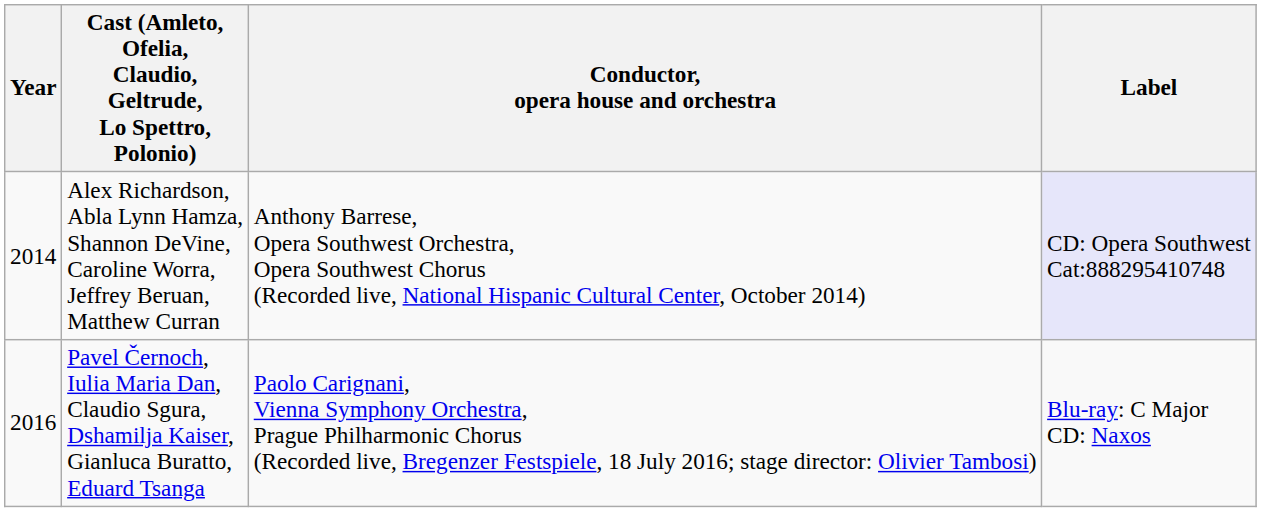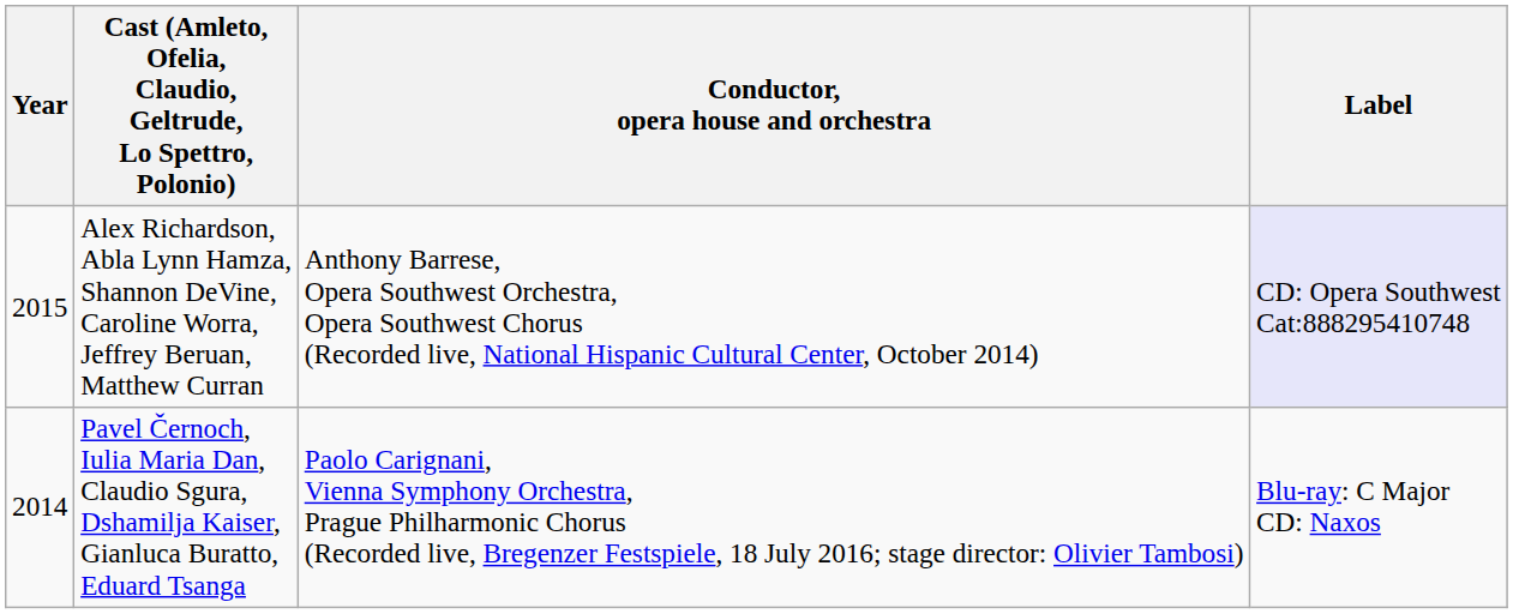row 2 | Year: 2014 -> 2015
row 3 | Year: 2016 -> 2014
